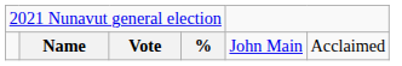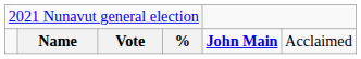Name | column 5: normal -> bold
